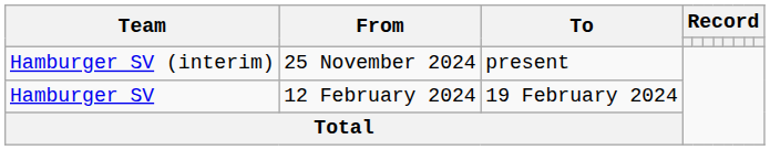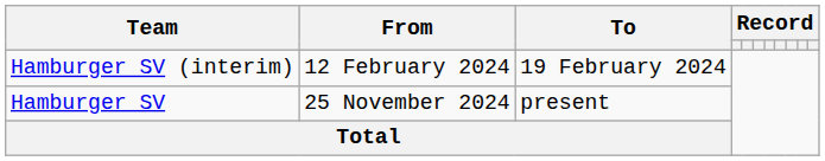Hamburger SV (interim) | From: 25 November 2024 -> 12 February 2024
Hamburger SV (interim) | To: present -> 19 February 2024
Hamburger SV | From: 12 February 2024 -> 25 November 2024
Hamburger SV | To: 19 February 2024 -> present
